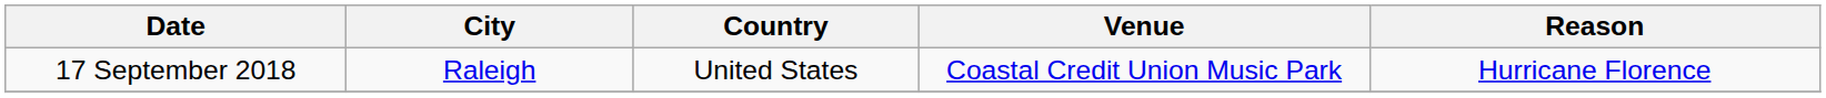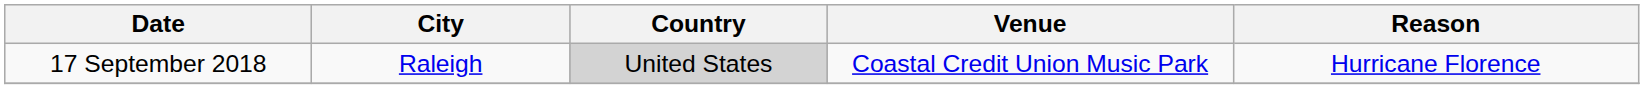17 September 2018 | Country: no background -> lightgrey background
